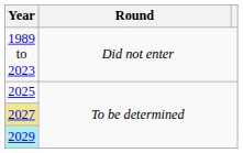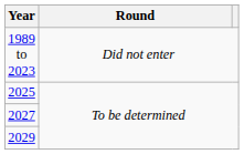2027 | Year: khaki background -> no background
2029 | Year: paleturquoise background -> no background
